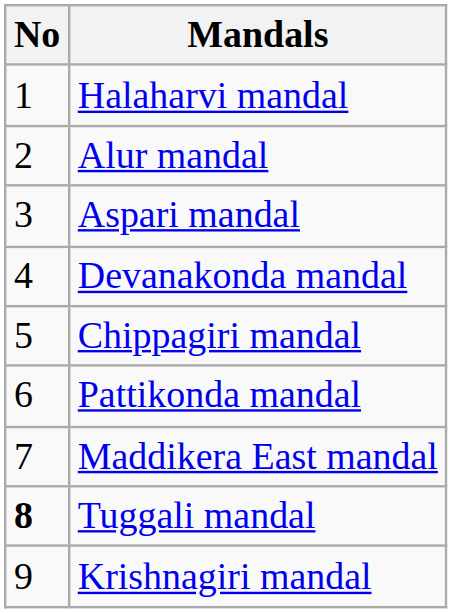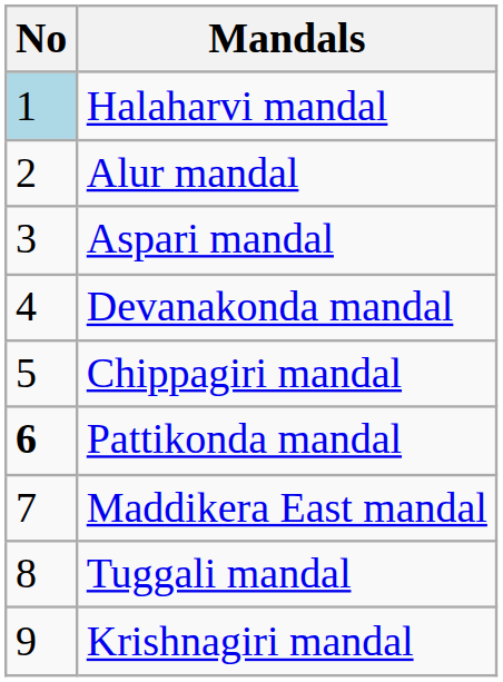Halaharvi mandal | No: no background -> lightblue background
Pattikonda mandal | No: normal -> bold
Tuggali mandal | No: bold -> normal
